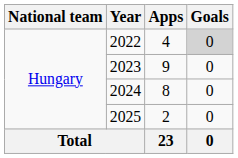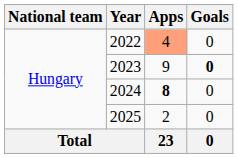2022 | Apps: no background -> lightsalmon background
2022 | Goals: lightgrey background -> no background
2023 | Goals: normal -> bold
2024 | Apps: normal -> bold
